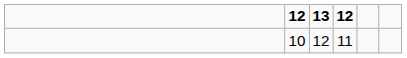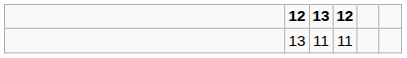row 2 | column 2: 10 -> 13
row 2 | 13: 12 -> 11
